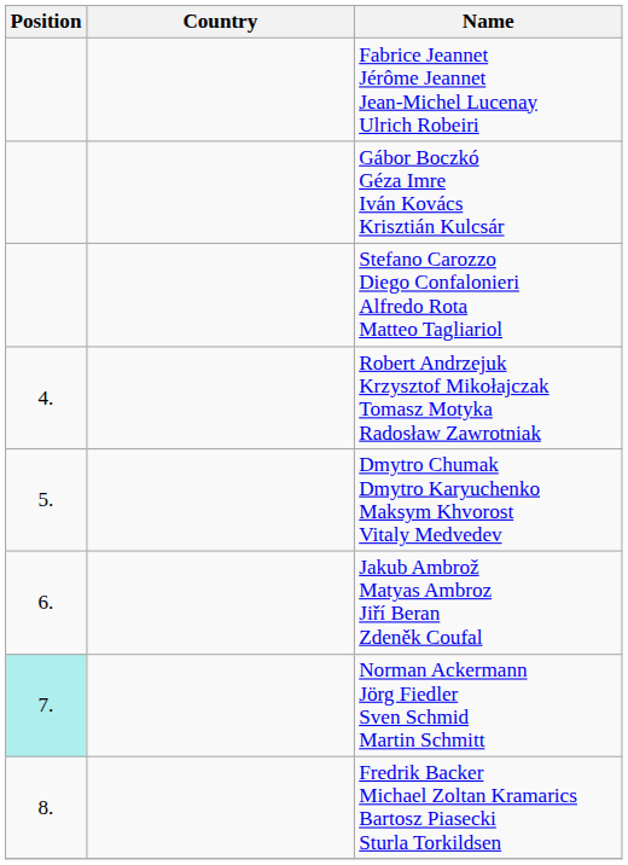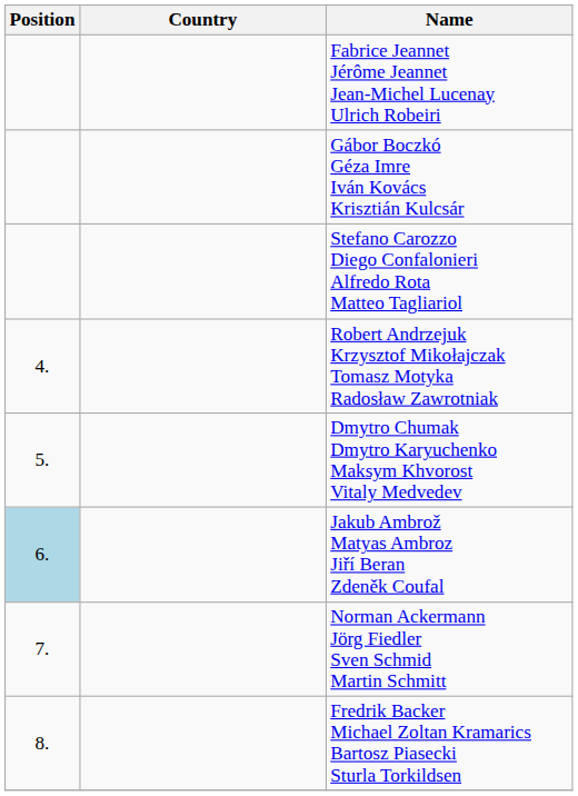Jakub Ambrož Matyas Ambroz Jiří Beran Zdeněk Coufal | Position: no background -> lightblue background
Norman Ackermann Jörg Fiedler Sven Schmid Martin Schmitt | Position: paleturquoise background -> no background
